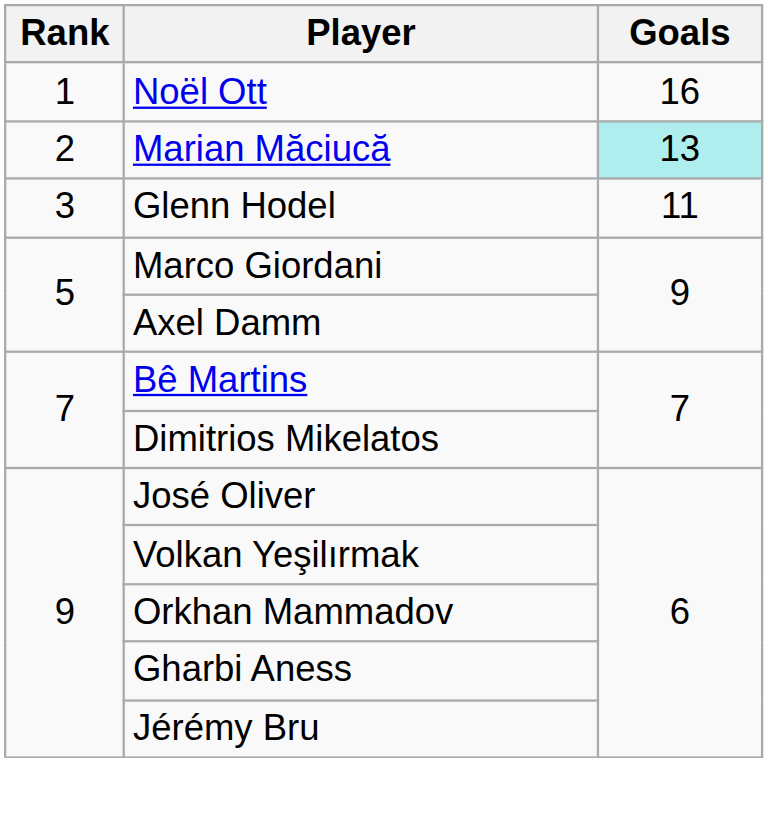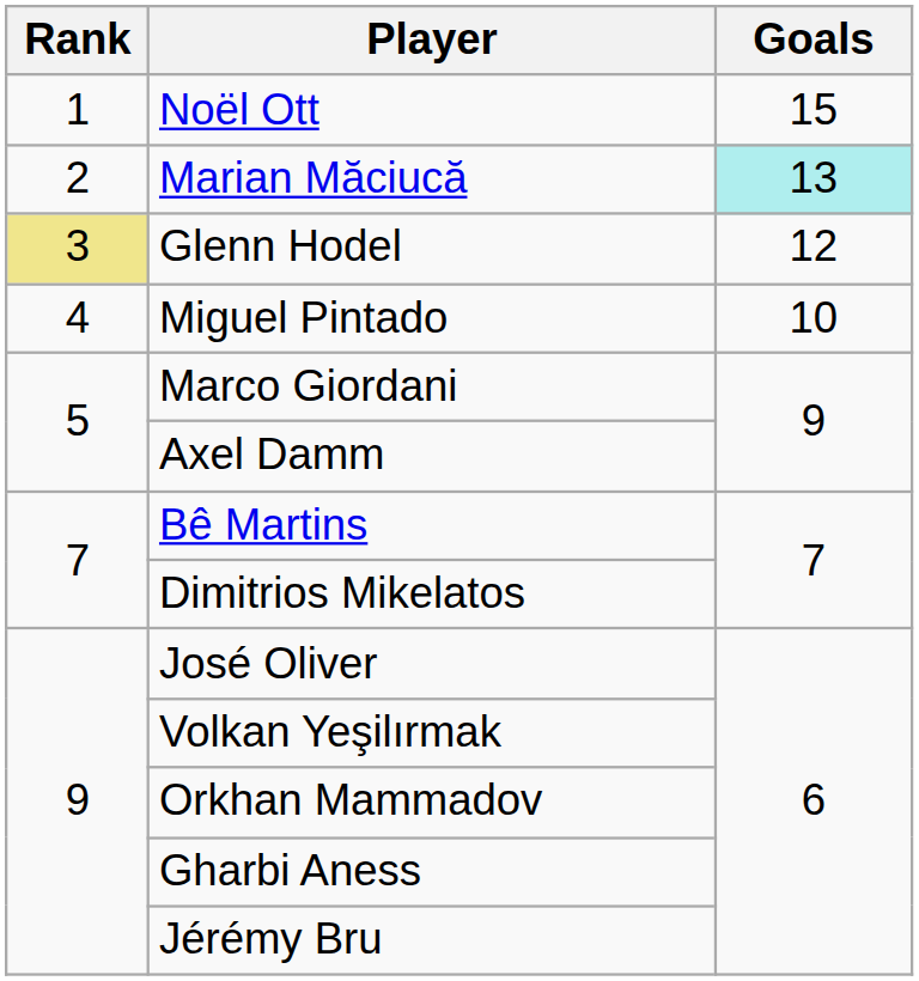Noël Ott | Goals: 16 -> 15
Glenn Hodel | Rank: no background -> khaki background
Glenn Hodel | Goals: 11 -> 12
+ row: 4 | Miguel Pintado | 10
